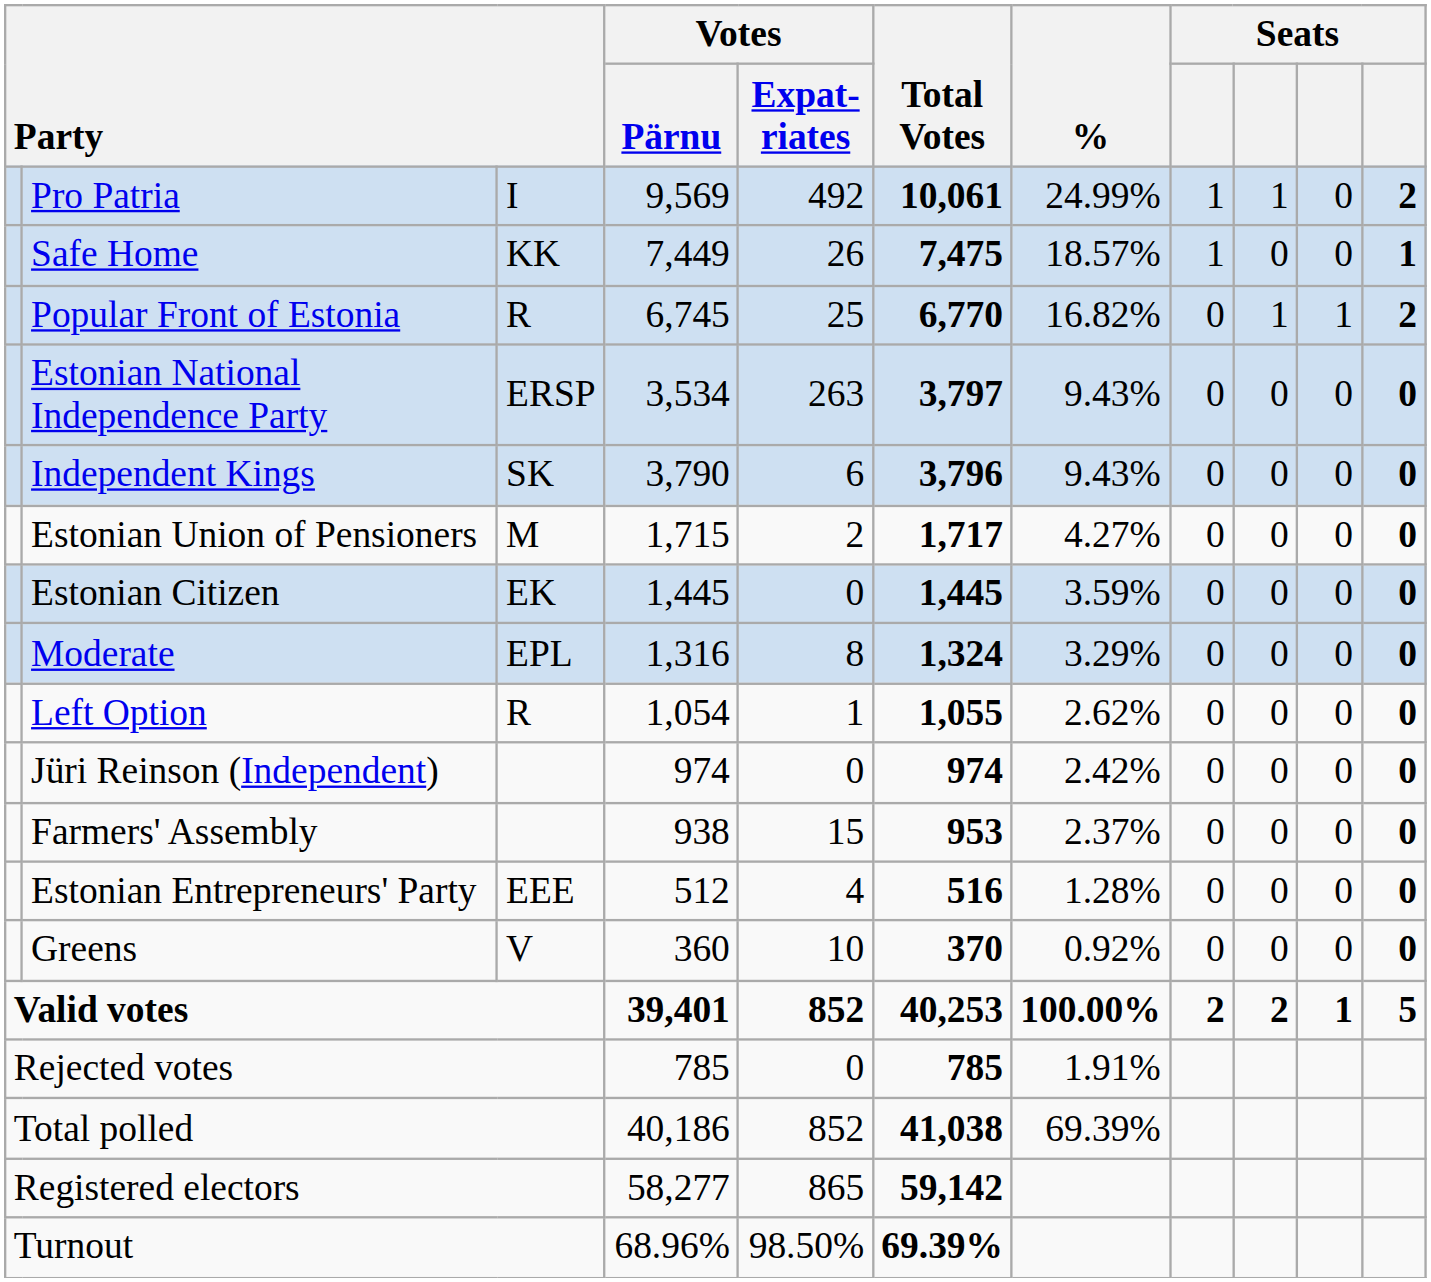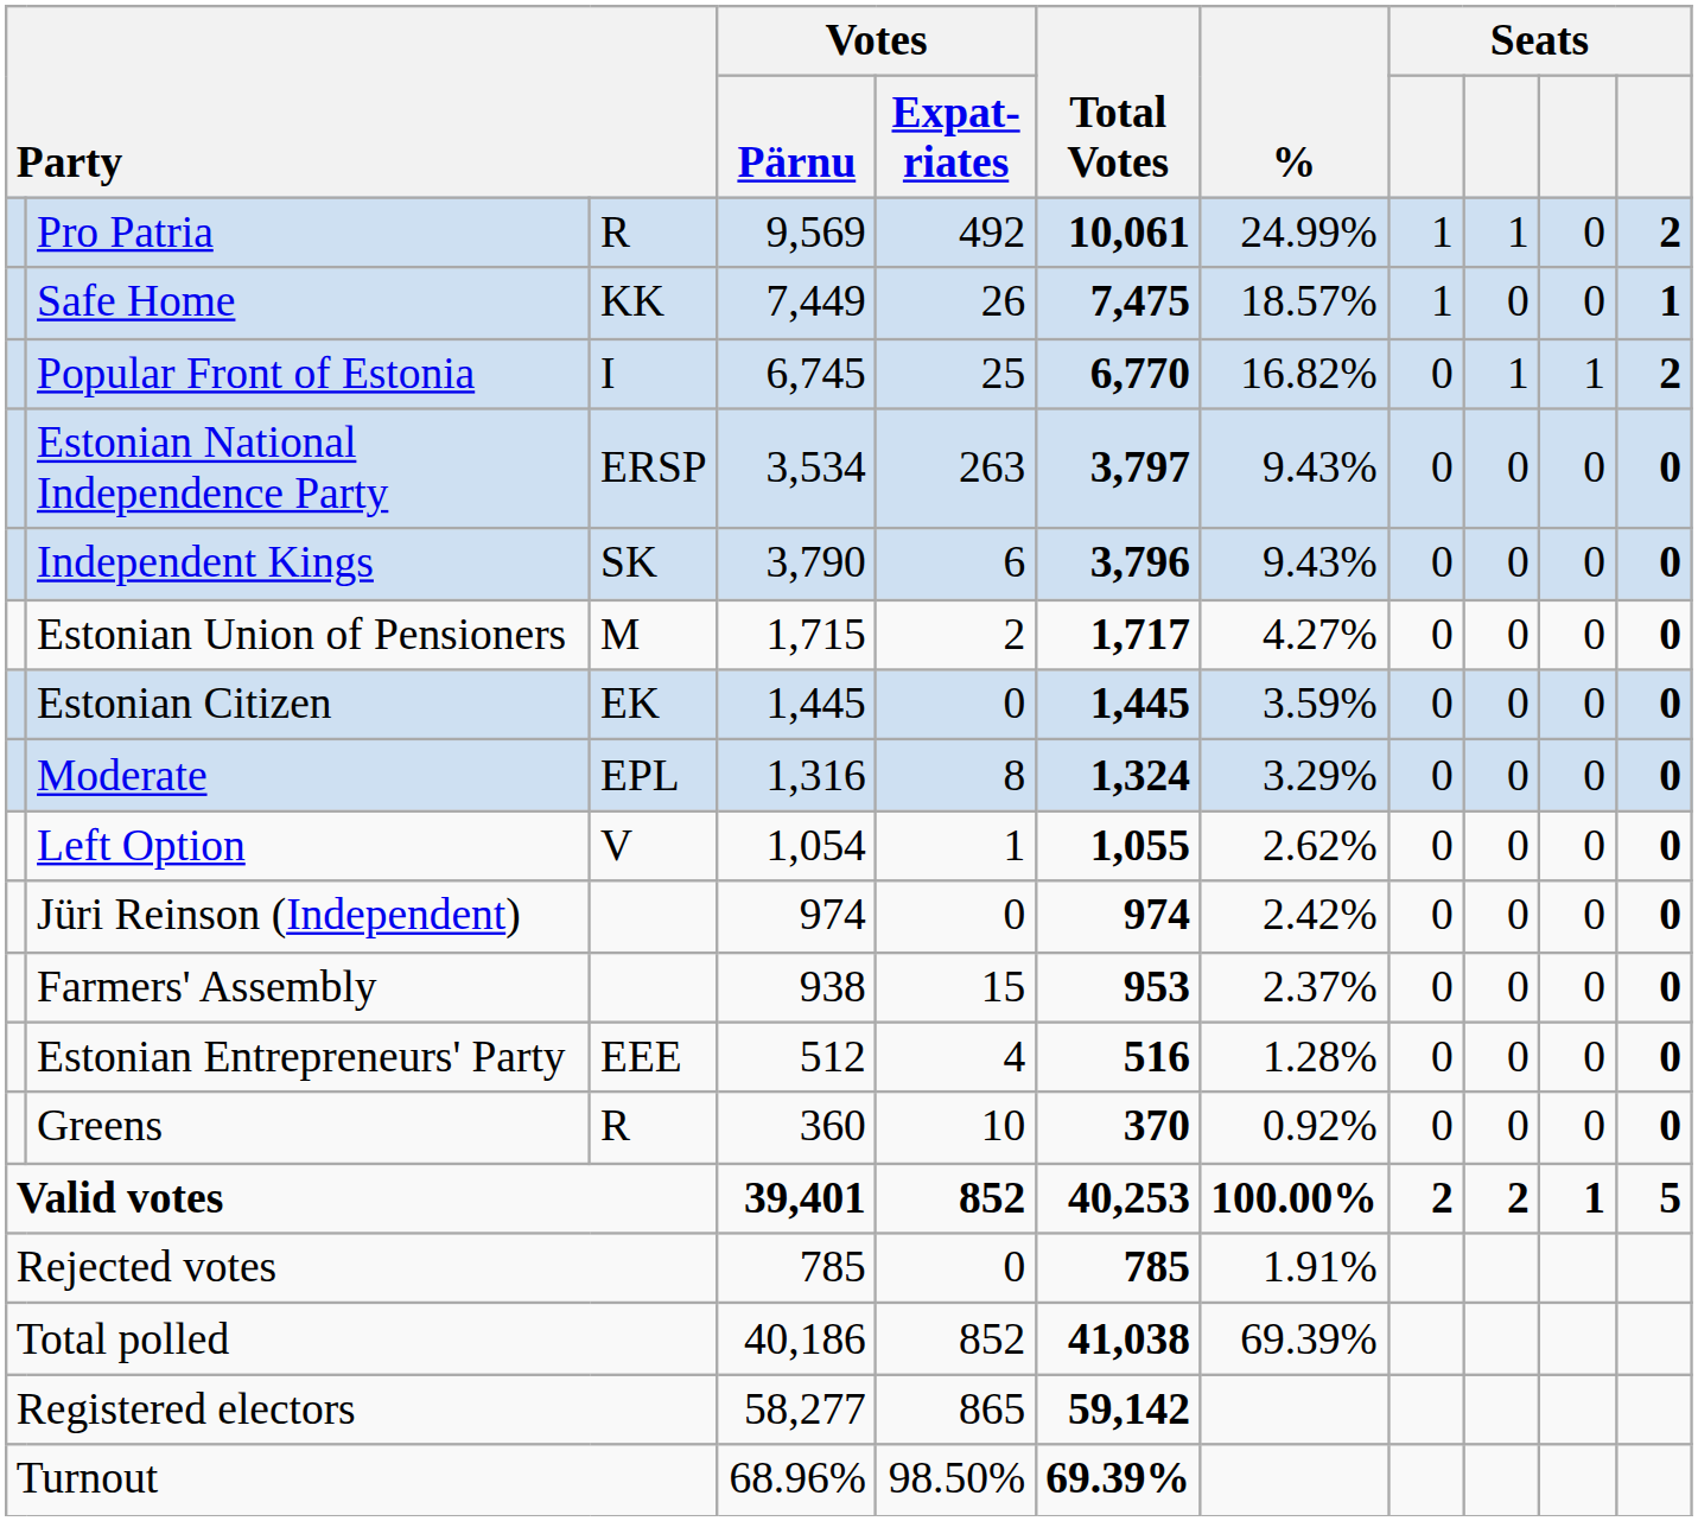Pro Patria | column 3: I -> R
Popular Front of Estonia | column 3: R -> I
Left Option | column 3: R -> V
Greens | column 3: V -> R
